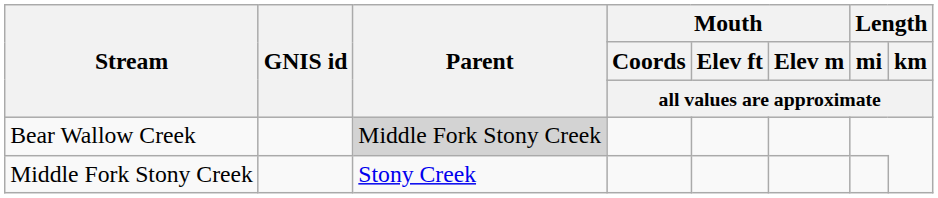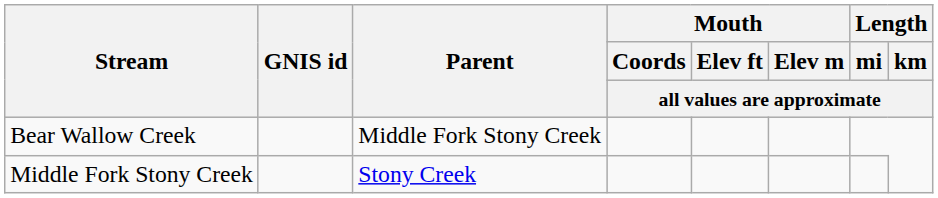Bear Wallow Creek | Parent: lightgrey background -> no background
